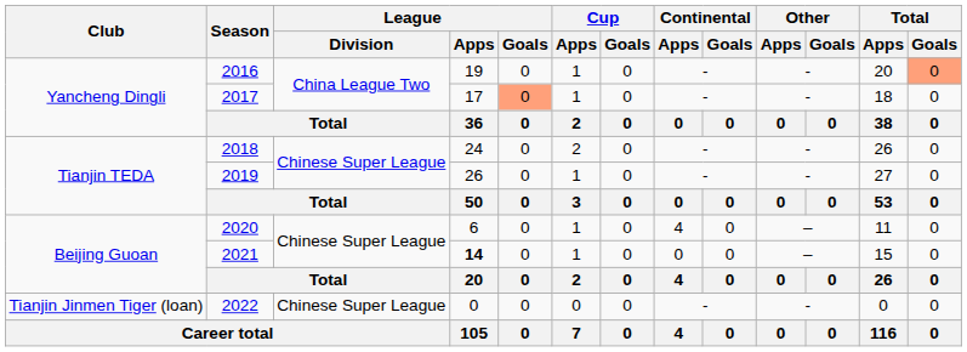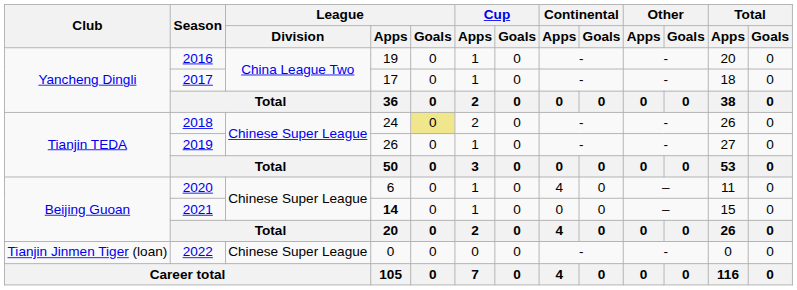2016 | Total / Goals: lightsalmon background -> no background
2017 | League / Goals: lightsalmon background -> no background
2018 | League / Goals: no background -> khaki background
